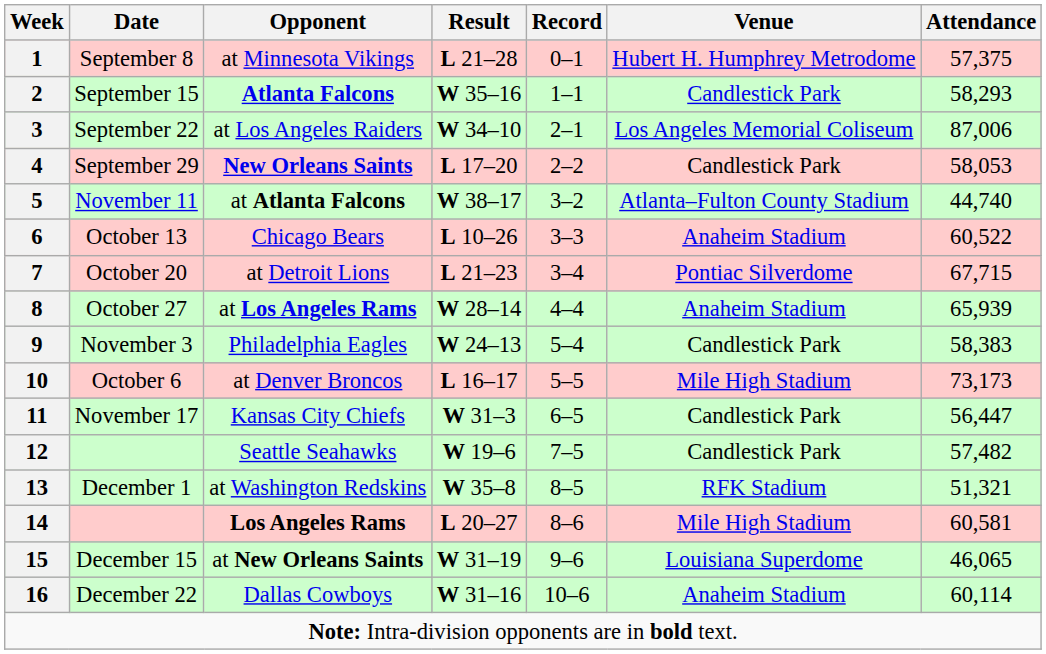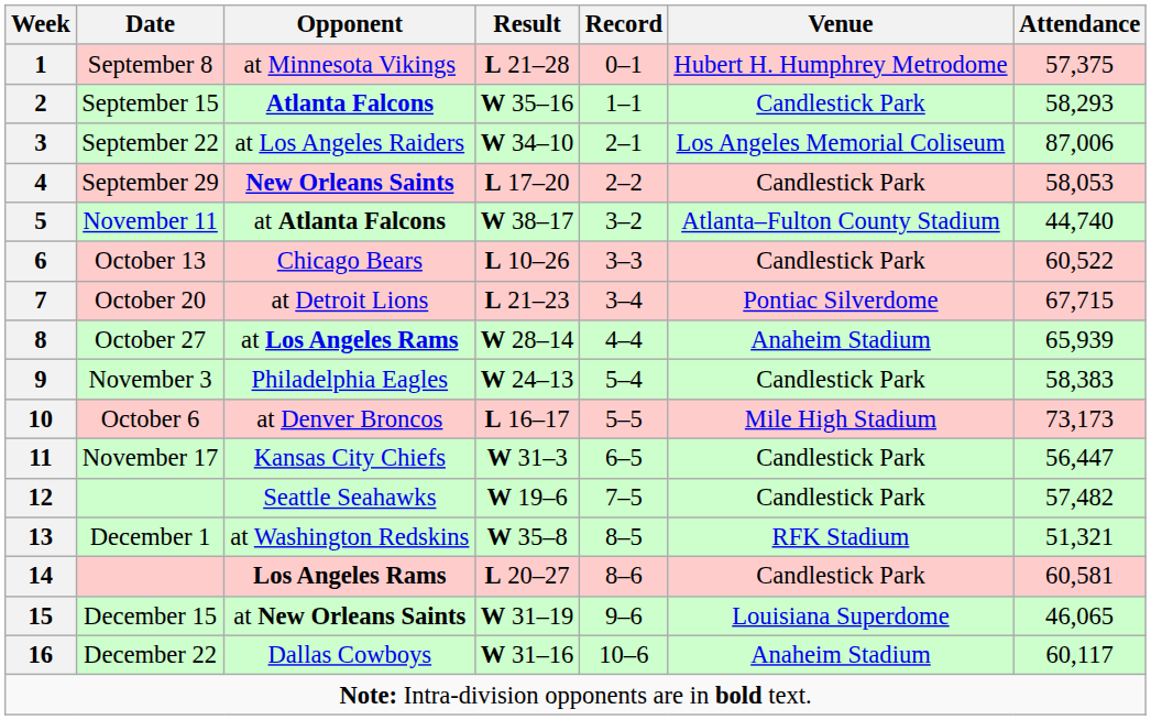6 | Venue: Anaheim Stadium -> Candlestick Park
14 | Venue: Mile High Stadium -> Candlestick Park
16 | Attendance: 60,114 -> 60,117
